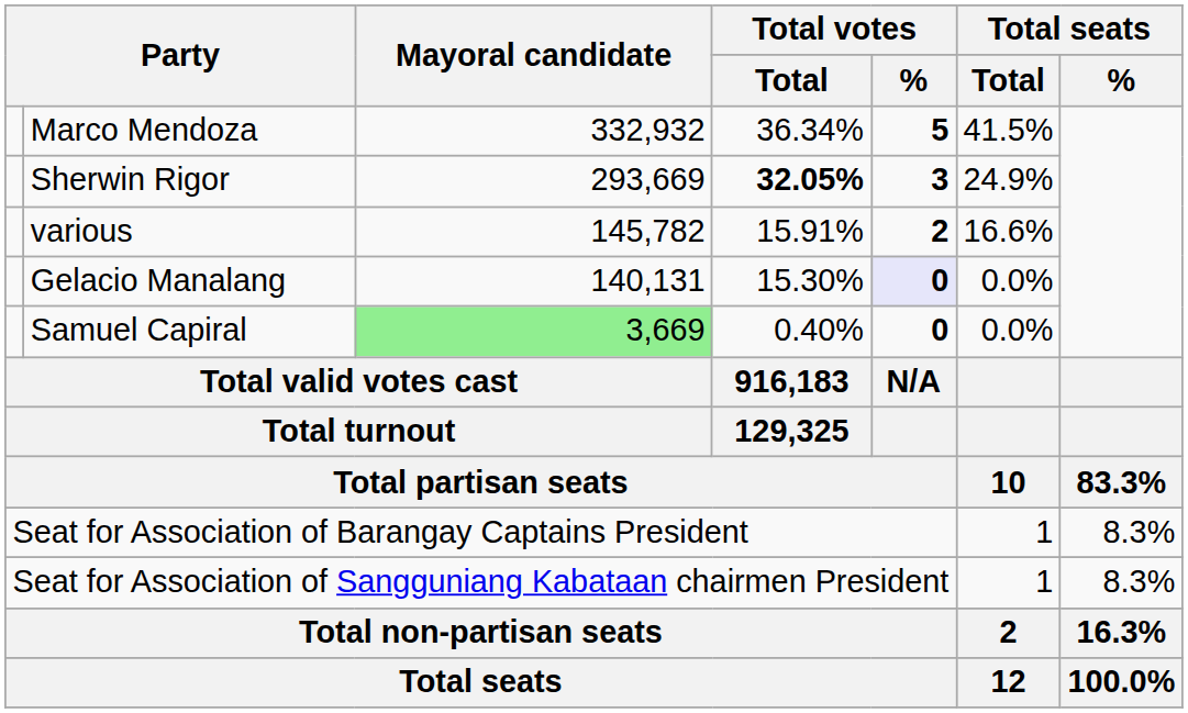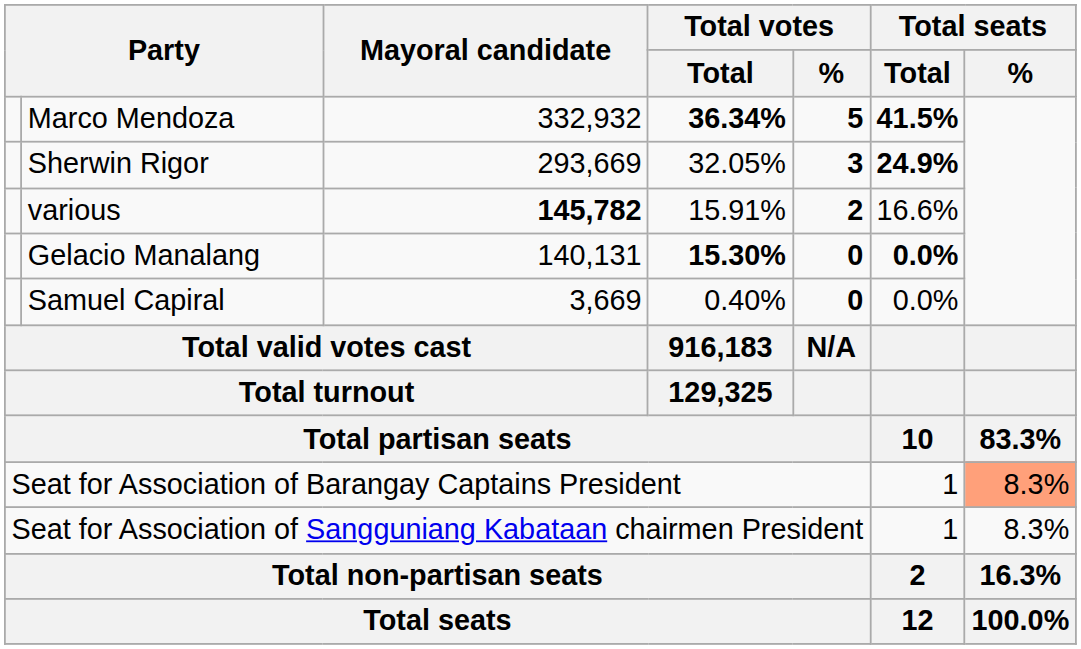Marco Mendoza | Total votes / Total: normal -> bold
Marco Mendoza | Total seats / Total: normal -> bold
Sherwin Rigor | Total votes / Total: bold -> normal
Sherwin Rigor | Total seats / Total: normal -> bold
various | Mayoral candidate: normal -> bold
Gelacio Manalang | Total votes / Total: normal -> bold
Gelacio Manalang | Total votes / %: lavender background -> no background
Gelacio Manalang | Total seats / Total: normal -> bold
Samuel Capiral | Mayoral candidate: lightgreen background -> no background
Seat for Association of Barangay Captains President | Total seats / %: no background -> lightsalmon background
